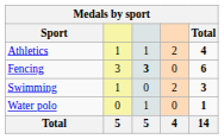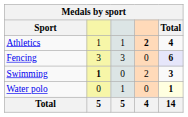Athletics | column 4: normal -> bold
Fencing | column 3: bold -> normal
Fencing | Total: no background -> lavender background
Swimming | column 2: normal -> bold
Water polo | Total: no background -> lightyellow background
